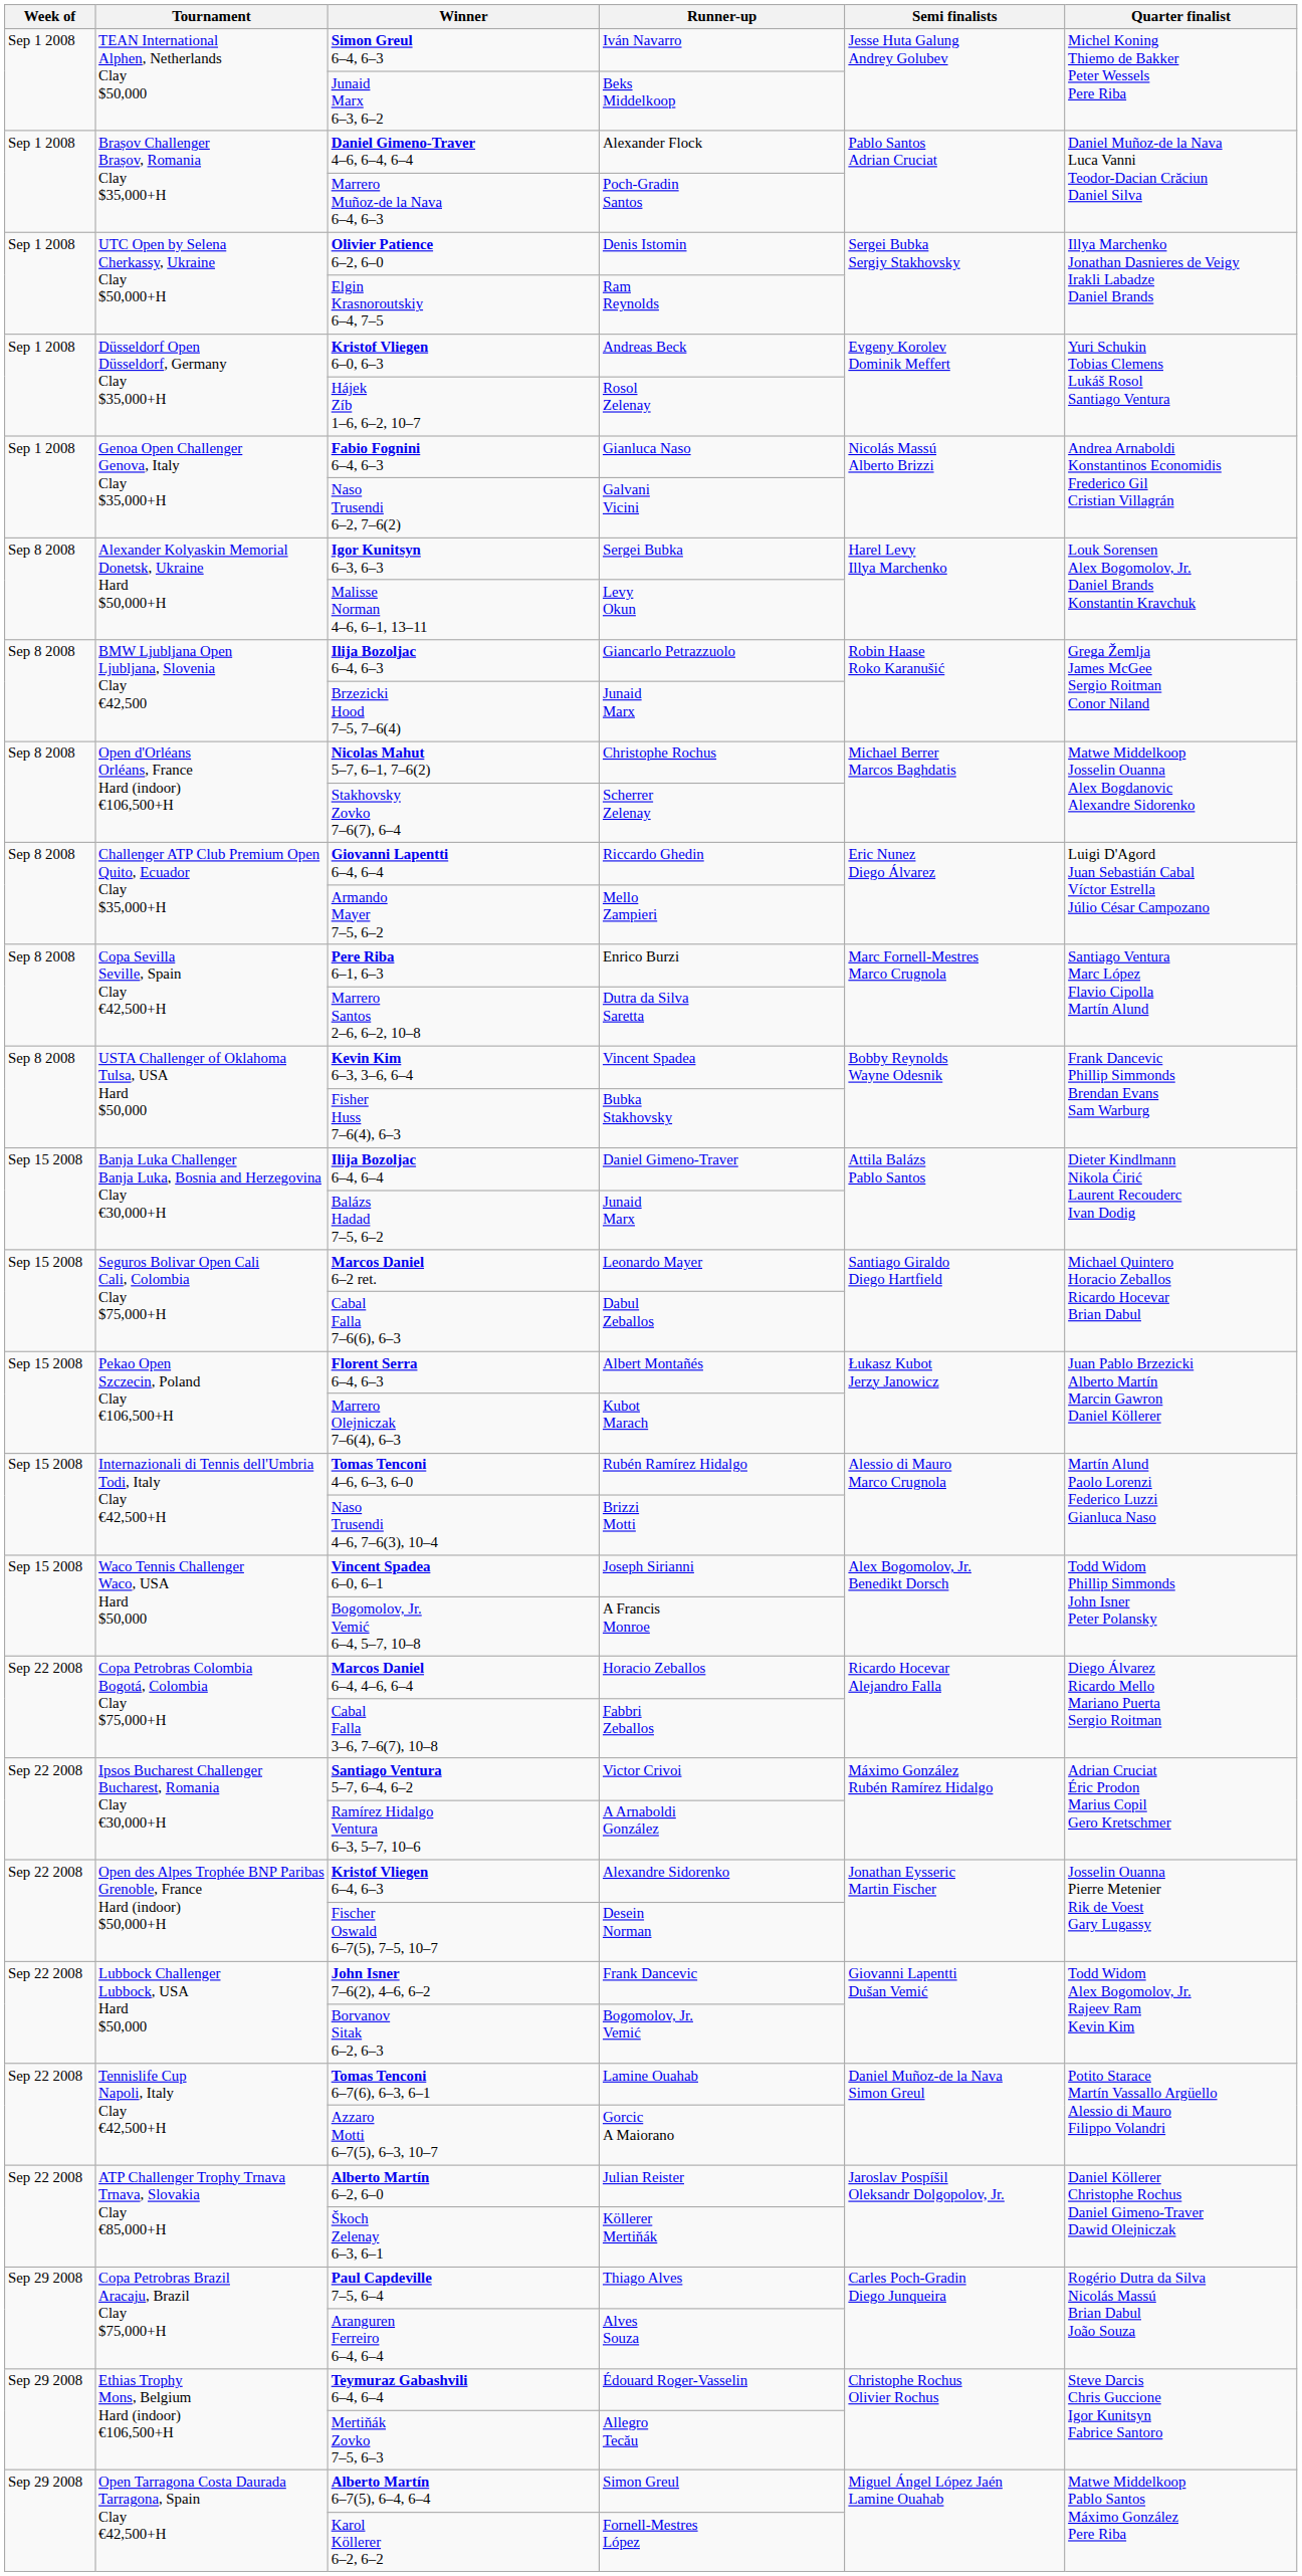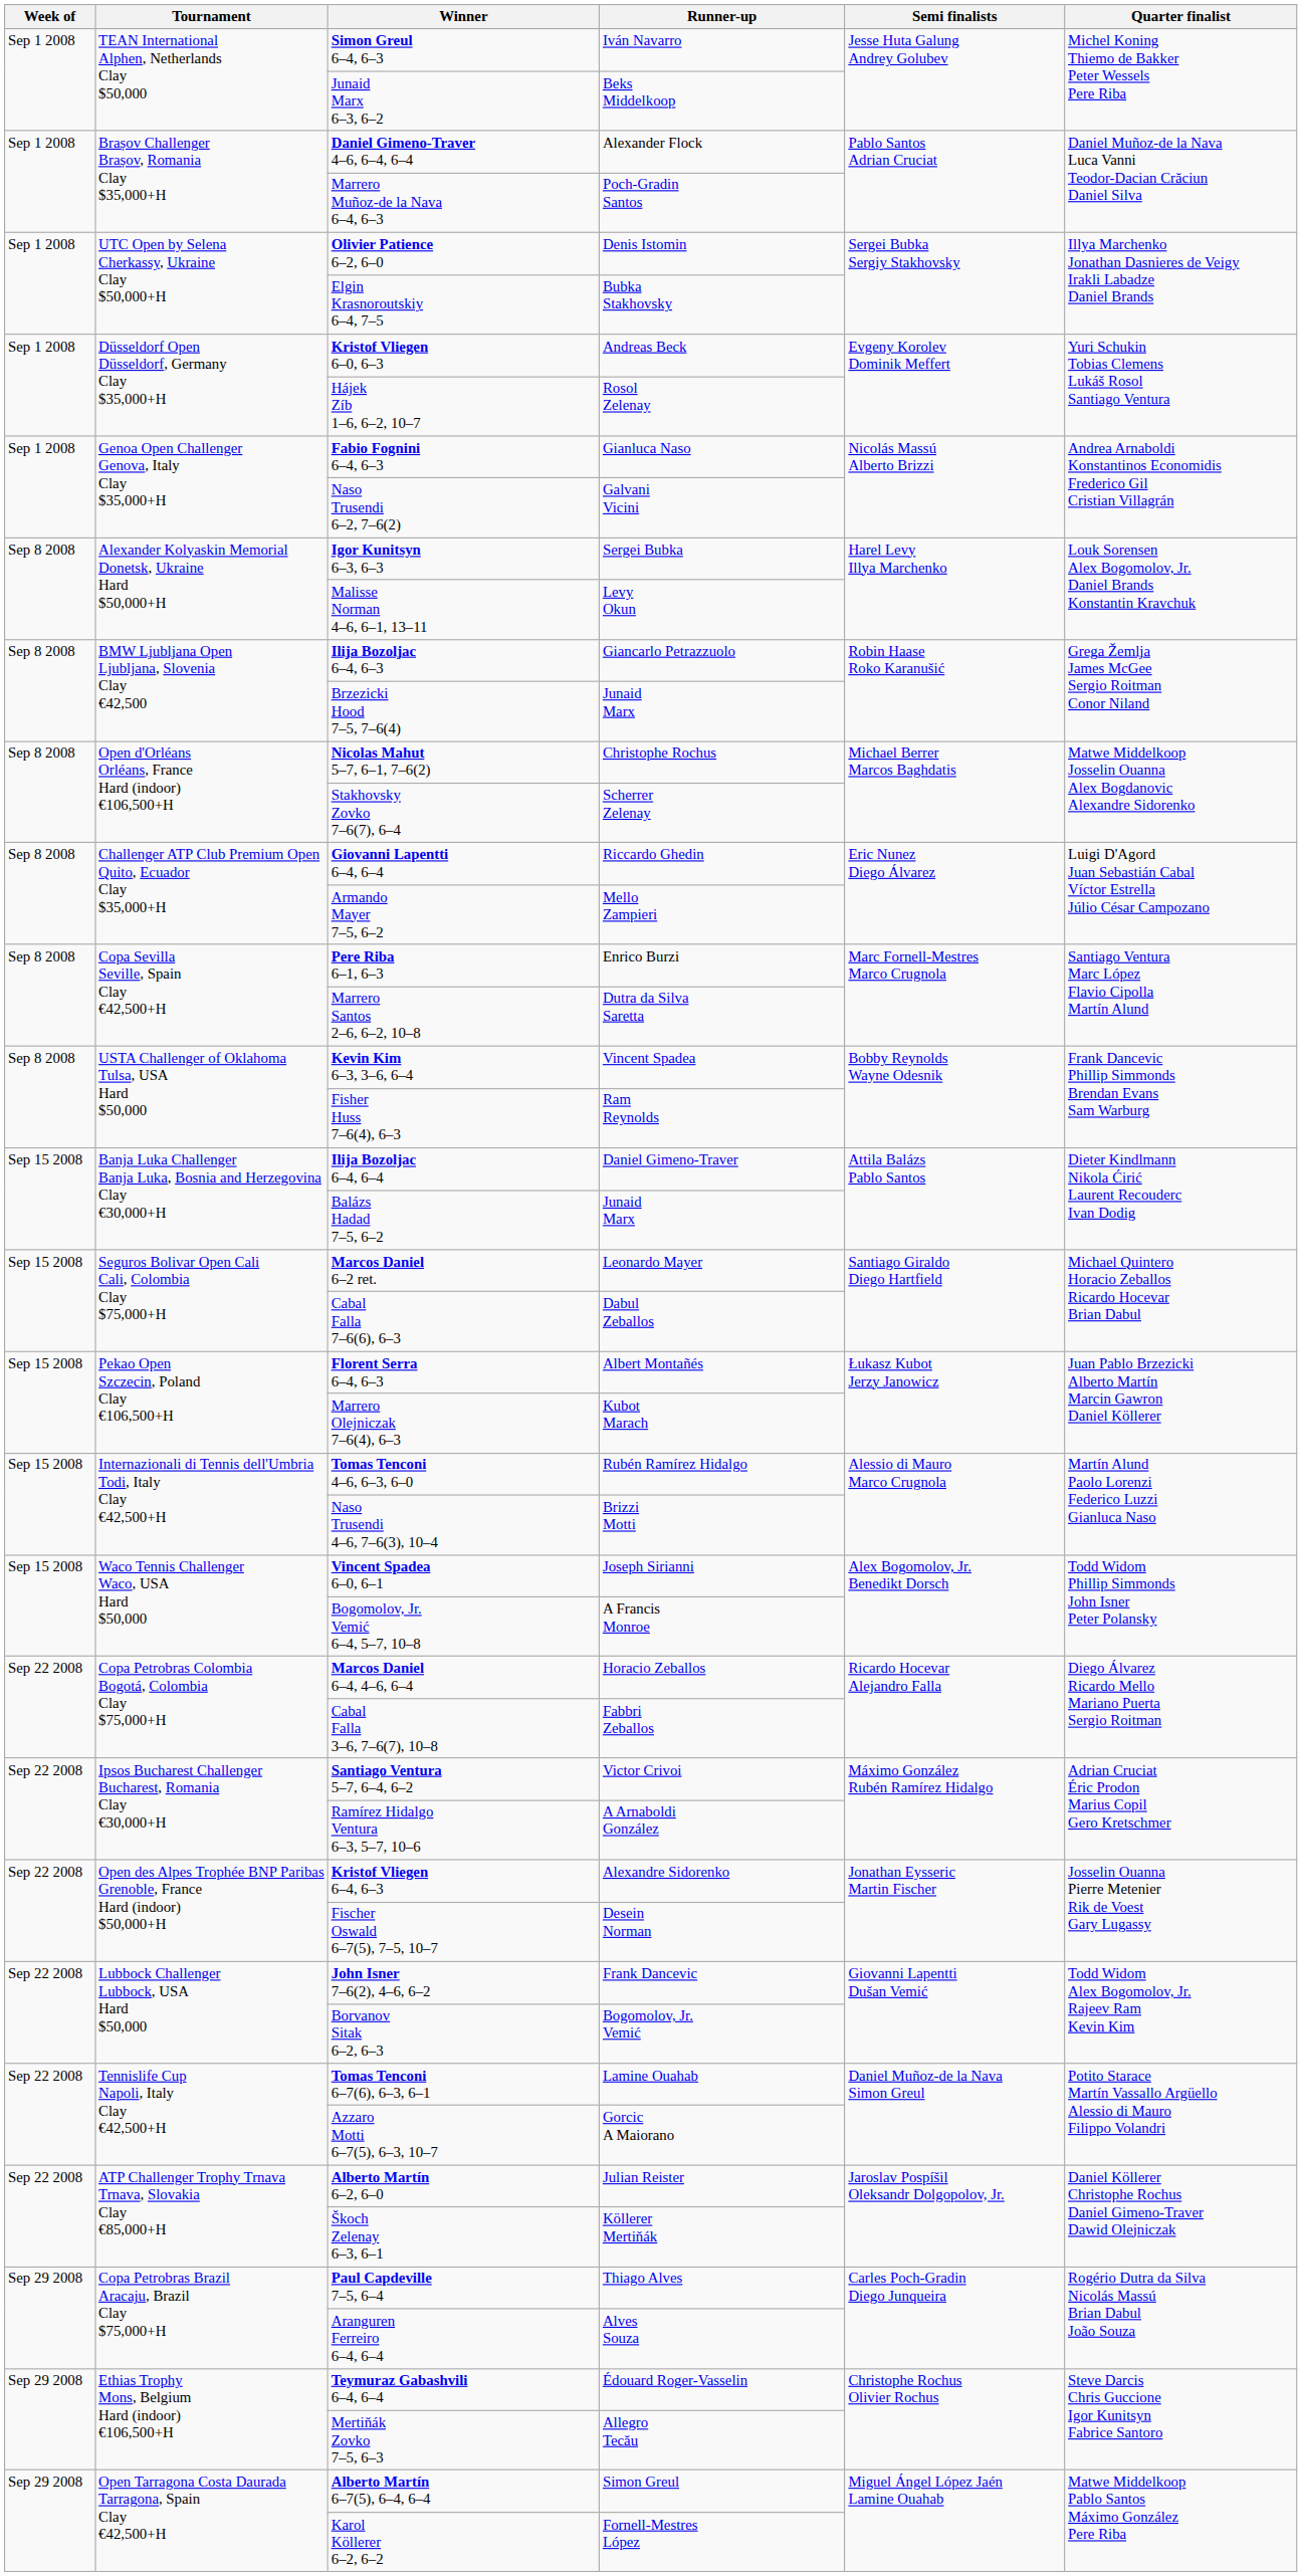Elgin Krasnoroutskiy 6–4, 7–5 | Runner-up: Ram Reynolds -> Bubka Stakhovsky
Fisher Huss 7–6(4), 6–3 | Runner-up: Bubka Stakhovsky -> Ram Reynolds
